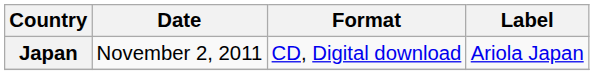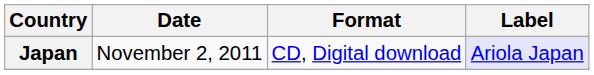Japan | Label: no background -> lavender background
